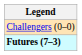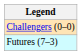row 3 | column 1: bold -> normal
